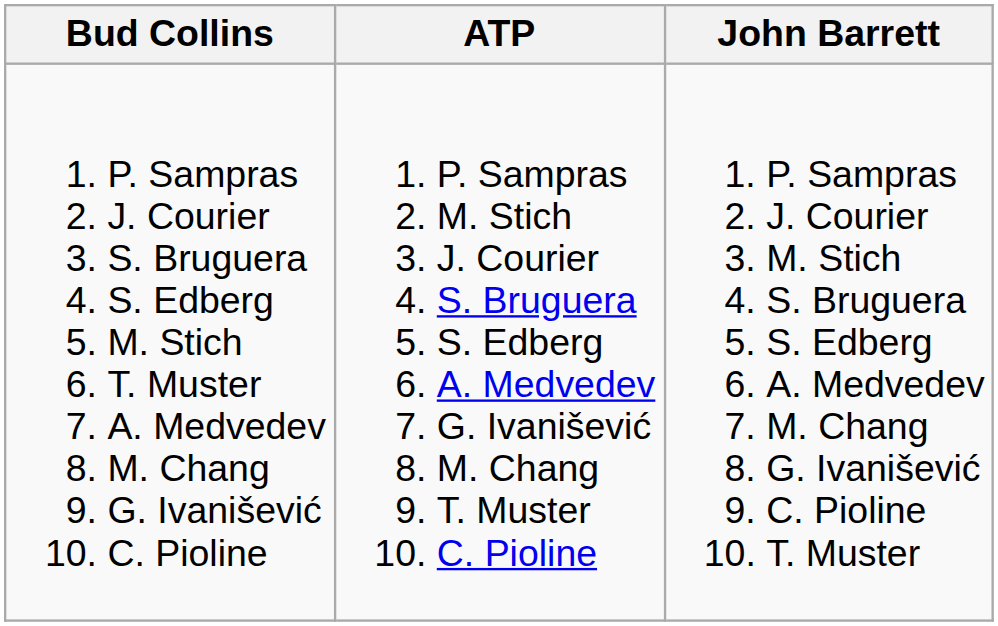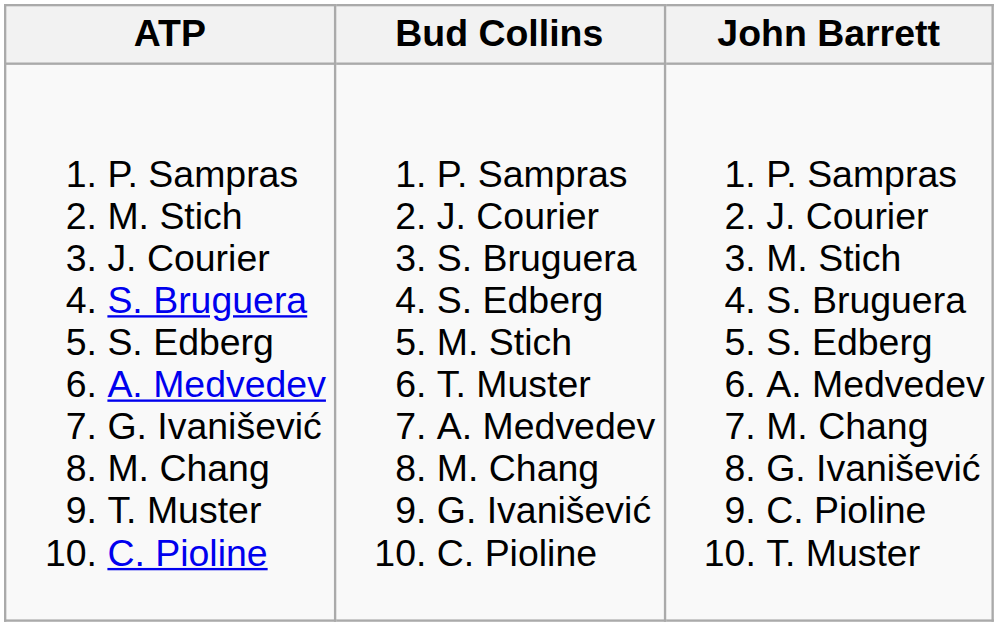columns swapped: ATP <-> Bud Collins
